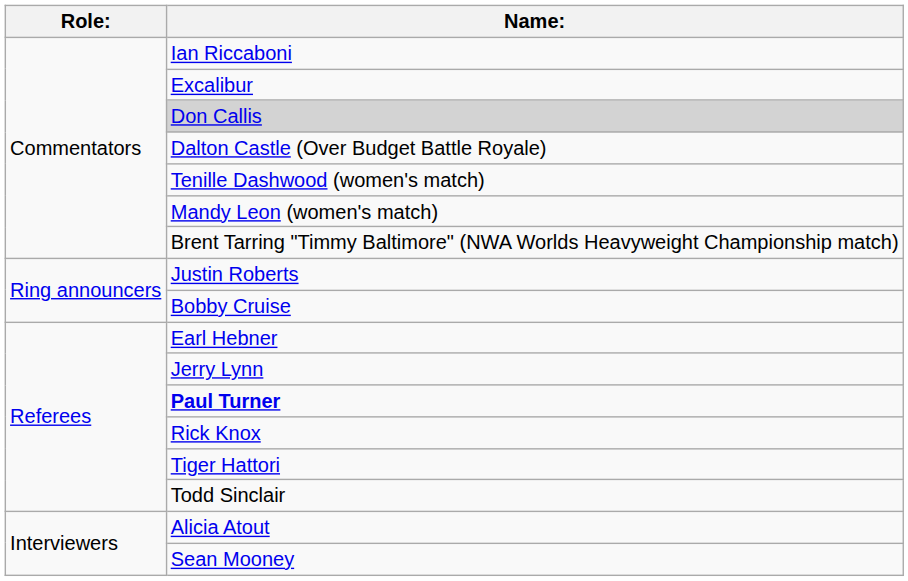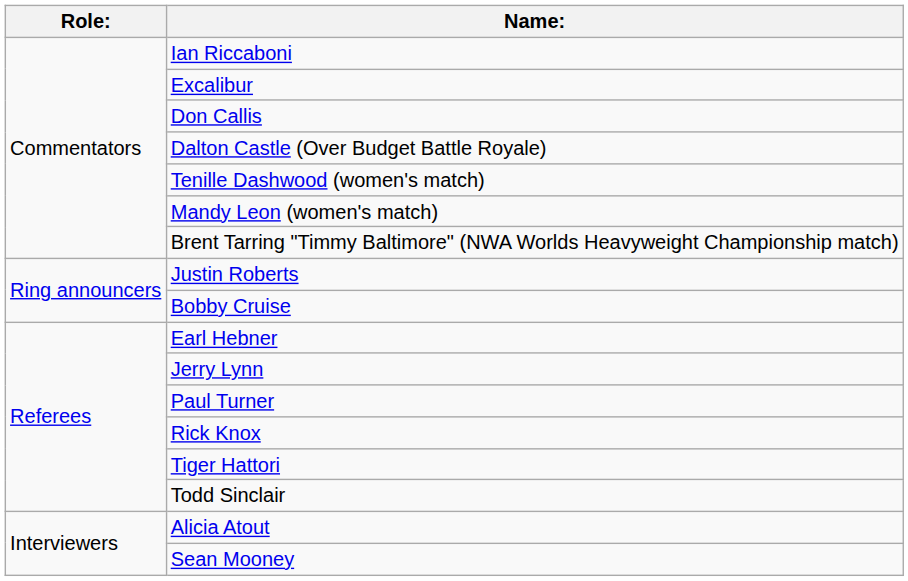Don Callis | Name:: lightgrey background -> no background
Paul Turner | Name:: bold -> normal
